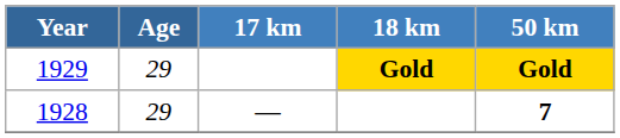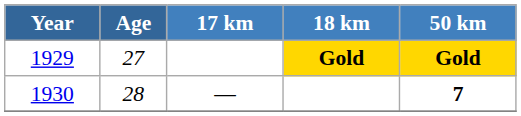row 2 | Age: 29 -> 27
row 3 | Year: 1928 -> 1930
row 3 | Age: 29 -> 28
